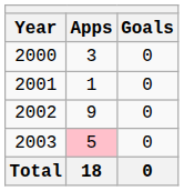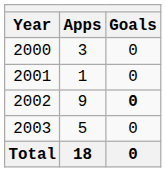2002 | Goals: normal -> bold
2003 | Apps: pink background -> no background
